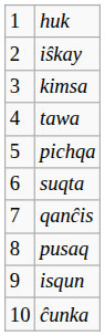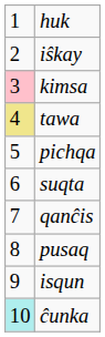kimsa | column 1: no background -> pink background
tawa | column 1: no background -> khaki background
ĉunka | column 1: no background -> paleturquoise background
